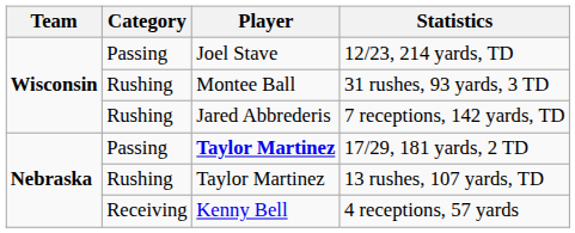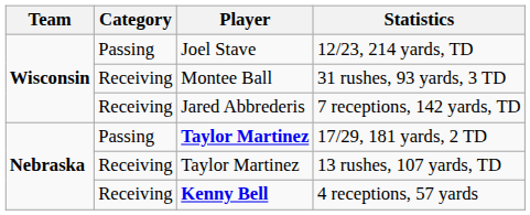31 rushes, 93 yards, 3 TD | Category: Rushing -> Receiving
7 receptions, 142 yards, TD | Category: Rushing -> Receiving
13 rushes, 107 yards, TD | Category: Rushing -> Receiving
4 receptions, 57 yards | Player: normal -> bold
